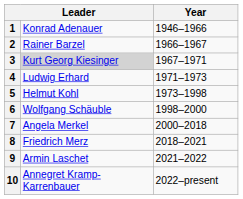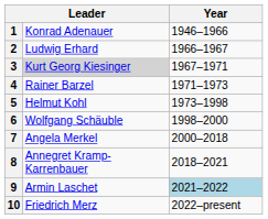2 | column 2: Rainer Barzel -> Ludwig Erhard
4 | column 2: Ludwig Erhard -> Rainer Barzel
8 | column 2: Friedrich Merz -> Annegret Kramp-Karrenbauer
9 | Year: no background -> lightblue background
10 | column 2: Annegret Kramp-Karrenbauer -> Friedrich Merz
